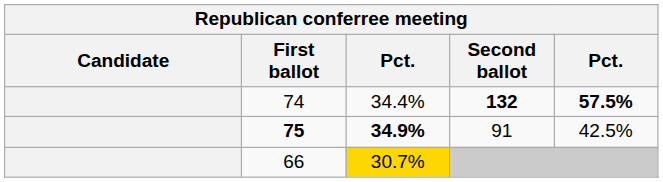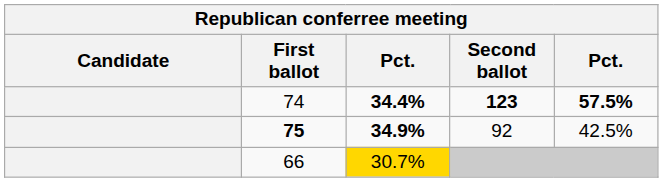74 | column 3: normal -> bold
74 | Second ballot: 132 -> 123
75 | Second ballot: 91 -> 92
